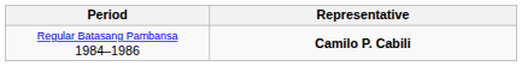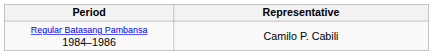Regular Batasang Pambansa 1984–1986 | Representative: bold -> normal
